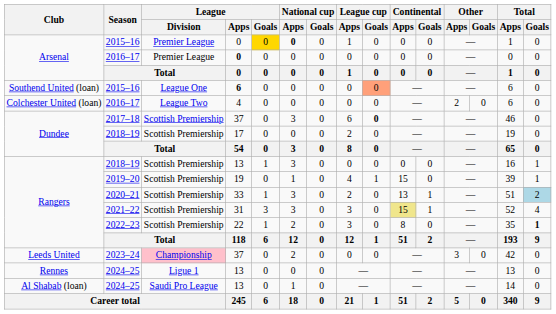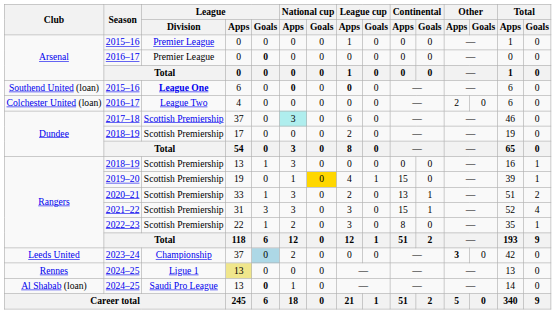Arsenal / 2015–16 | League / Goals: gold background -> no background
Arsenal / 2015–16 | National cup / Apps: bold -> normal
Arsenal / 2016–17 | League / Apps: bold -> normal
Arsenal / 2016–17 | League / Goals: normal -> bold
Southend United (loan) / 2015–16 | League / Division: normal -> bold
Southend United (loan) / 2015–16 | League / Apps: bold -> normal
Southend United (loan) / 2015–16 | National cup / Apps: normal -> bold
Southend United (loan) / 2015–16 | League cup / Apps: normal -> bold
Southend United (loan) / 2015–16 | League cup / Goals: lightsalmon background -> no background
2017–18 | National cup / Apps: no background -> paleturquoise background
2017–18 | League cup / Goals: bold -> normal
2019–20 | National cup / Goals: no background -> gold background
2020–21 | Total / Goals: lightblue background -> no background
2021–22 | Continental / Apps: khaki background -> no background
2022–23 | Total / Goals: bold -> normal
2023–24 | League / Division: pink background -> no background
2023–24 | League / Goals: no background -> lightblue background
2023–24 | Other / Apps: normal -> bold
Rennes / 2024–25 | League / Apps: no background -> khaki background
Al Shabab (loan) / 2024–25 | League / Goals: normal -> bold
